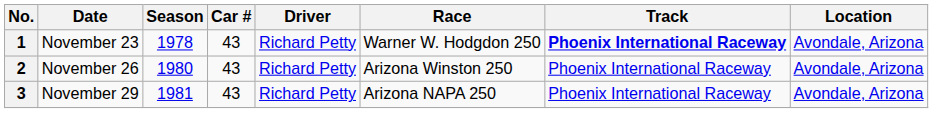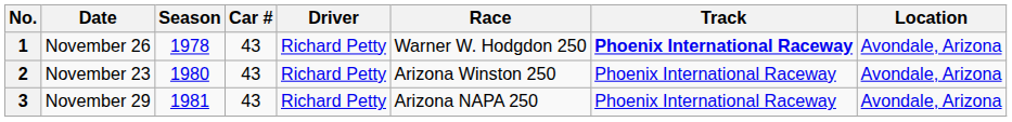1 | Date: November 23 -> November 26
2 | Date: November 26 -> November 23
